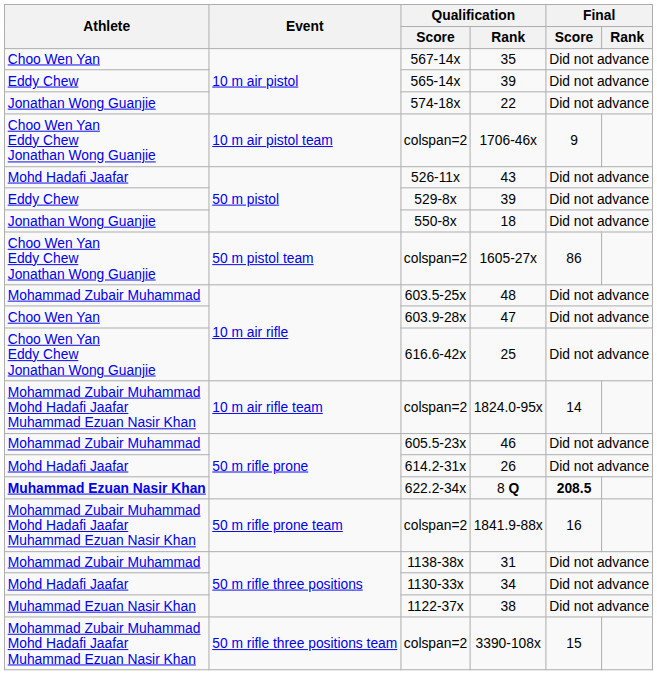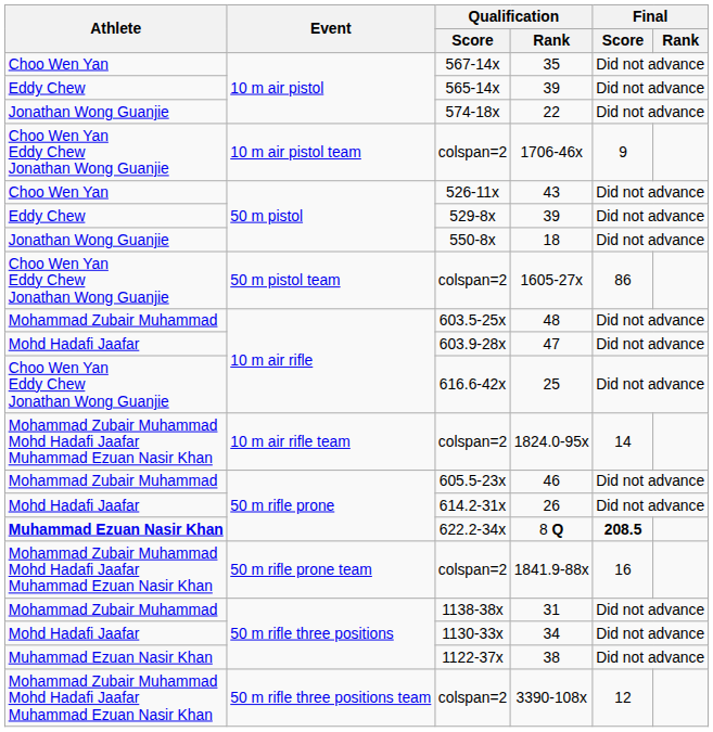43 | Athlete: Mohd Hadafi Jaafar -> Choo Wen Yan
47 | Athlete: Choo Wen Yan -> Mohd Hadafi Jaafar
3390-108x | Final / Score: 15 -> 12
